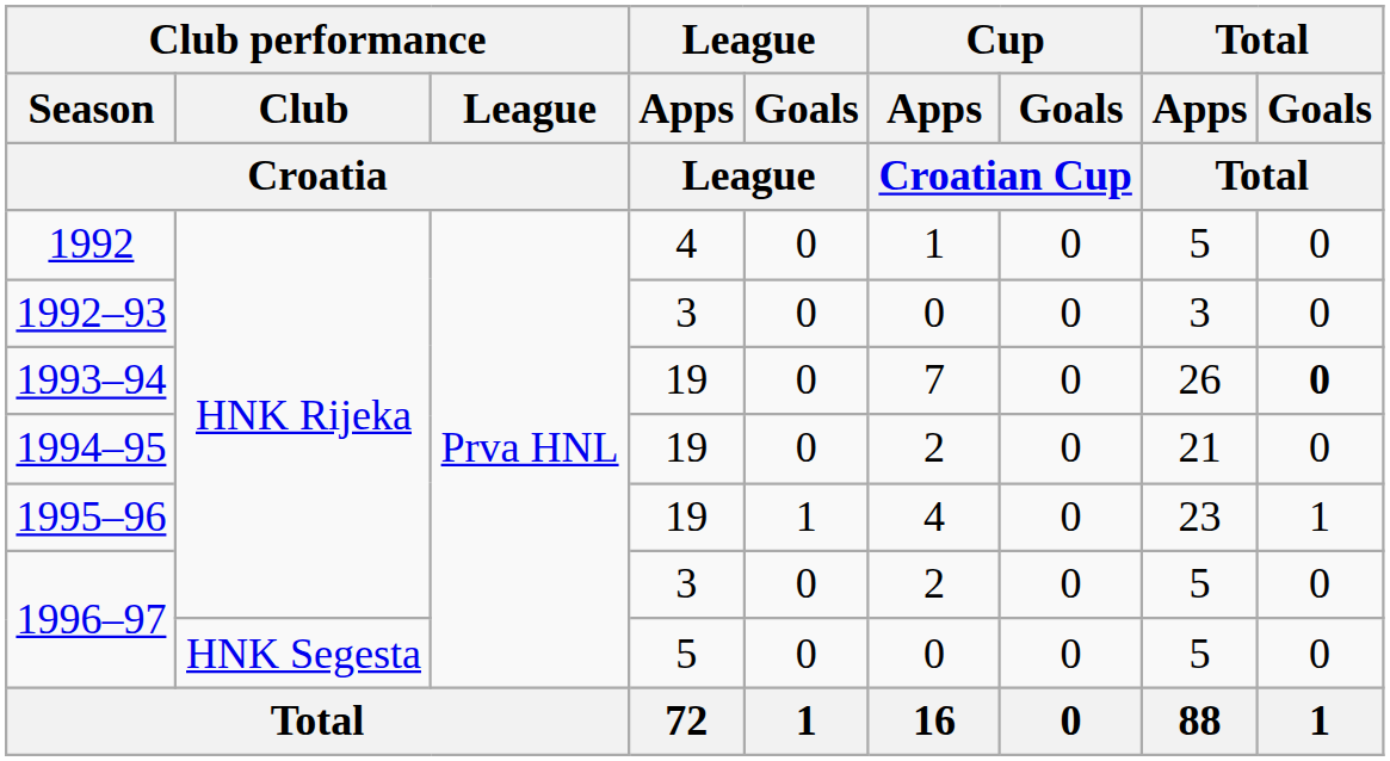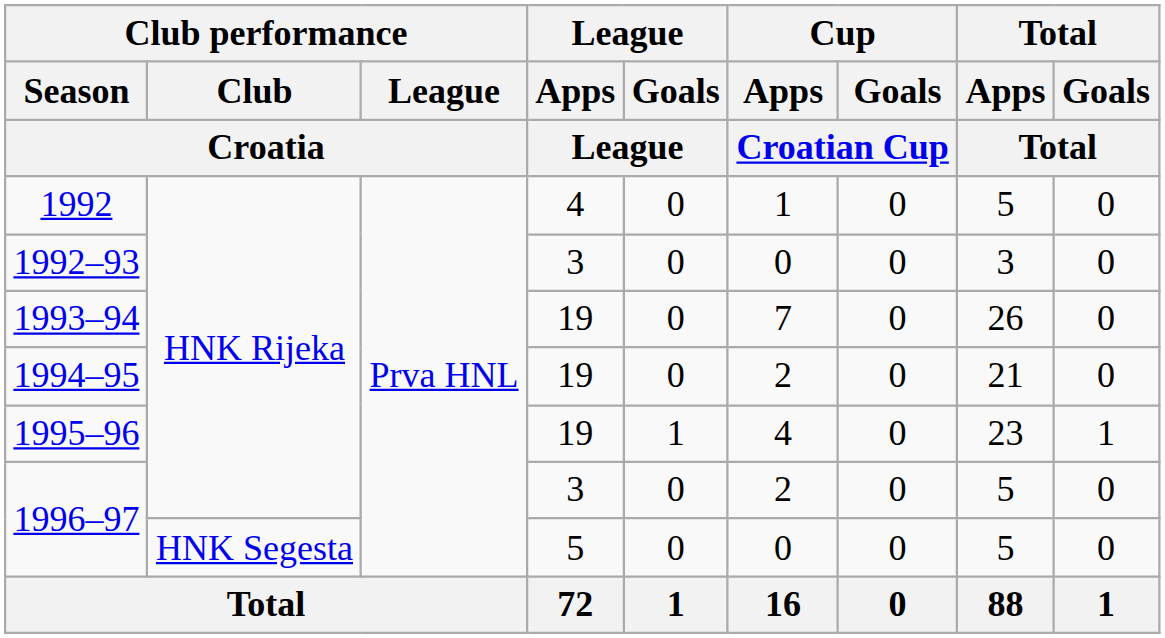1993–94 | Total / Goals / Total: bold -> normal
